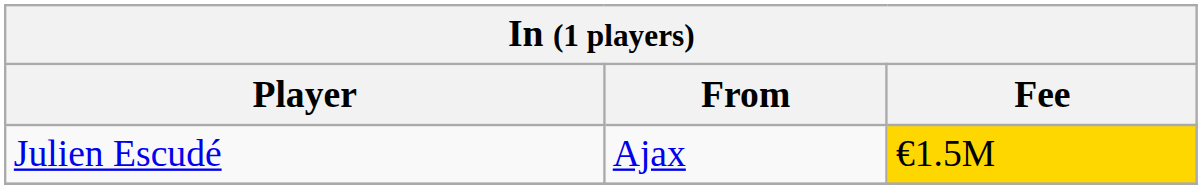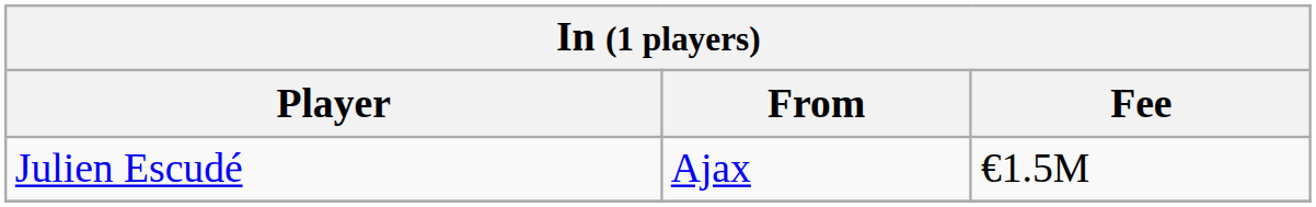Julien Escudé | Fee: gold background -> no background
